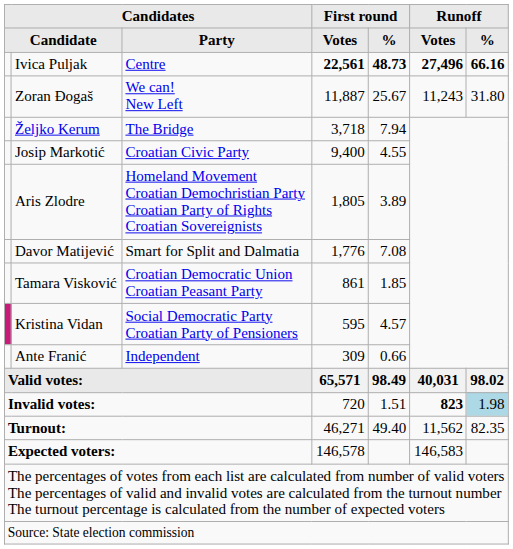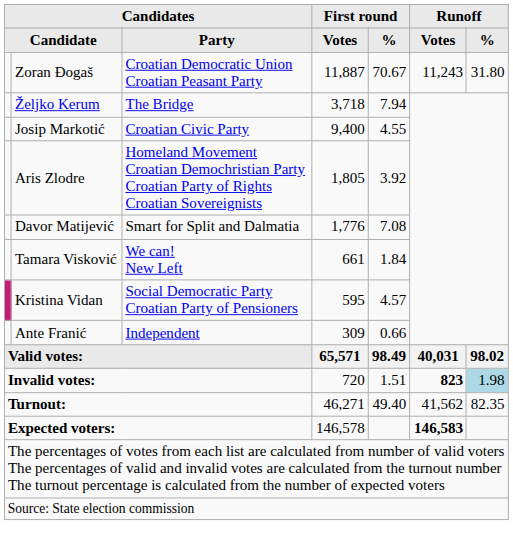- row: Ivica Puljak | Centre | 22,561 | 48.73 | 27,496 | 66.16
Zoran Đogaš | Candidates / Party: We can! New Left -> Croatian Democratic Union Croatian Peasant Party
Zoran Đogaš | First round / %: 25.67 -> 70.67
Aris Zlodre | First round / %: 3.89 -> 3.92
Tamara Visković | Candidates / Party: Croatian Democratic Union Croatian Peasant Party -> We can! New Left
Tamara Visković | First round / Votes: 861 -> 661
Tamara Visković | First round / %: 1.85 -> 1.84
Turnout: | Runoff / Votes: 11,562 -> 41,562
Expected voters: | Runoff / Votes: normal -> bold
